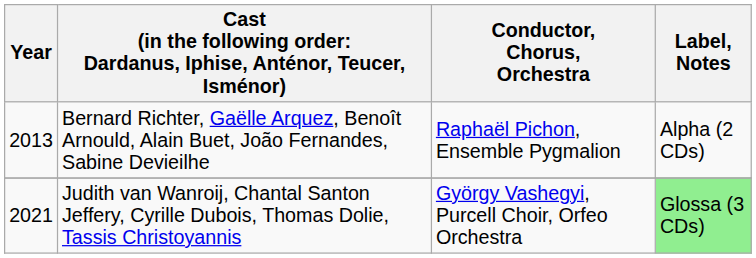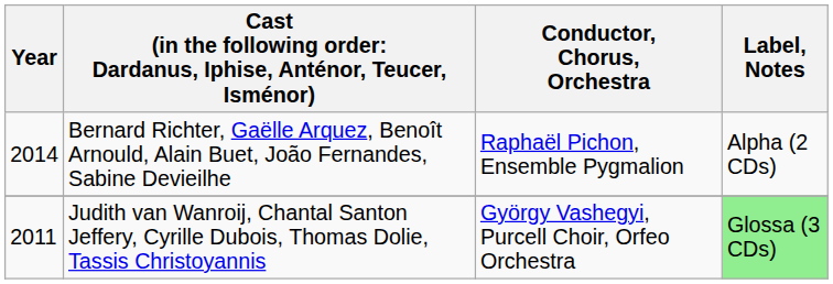row 2 | Year: 2013 -> 2014
row 3 | Year: 2021 -> 2011
